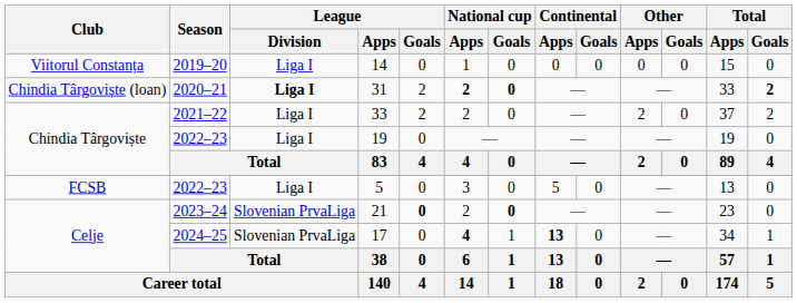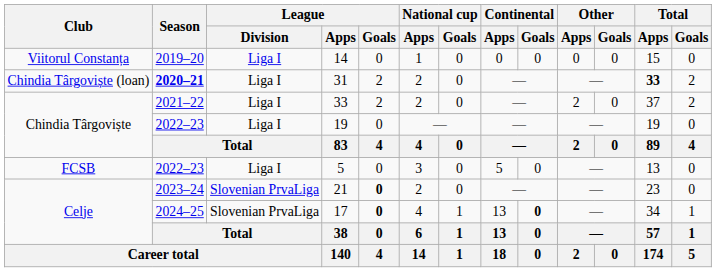31 | Season: normal -> bold
31 | League / Division: bold -> normal
31 | National cup / Apps: bold -> normal
31 | National cup / Goals: bold -> normal
31 | Total / Apps: normal -> bold
31 | Total / Goals: bold -> normal
21 | National cup / Goals: bold -> normal
17 | League / Goals: normal -> bold
17 | National cup / Apps: bold -> normal
17 | Continental / Apps: bold -> normal
17 | Continental / Goals: normal -> bold
